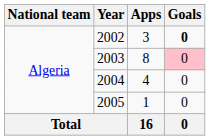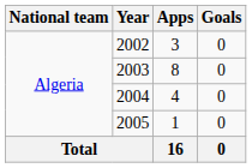2002 | Goals: bold -> normal
2003 | Goals: pink background -> no background
